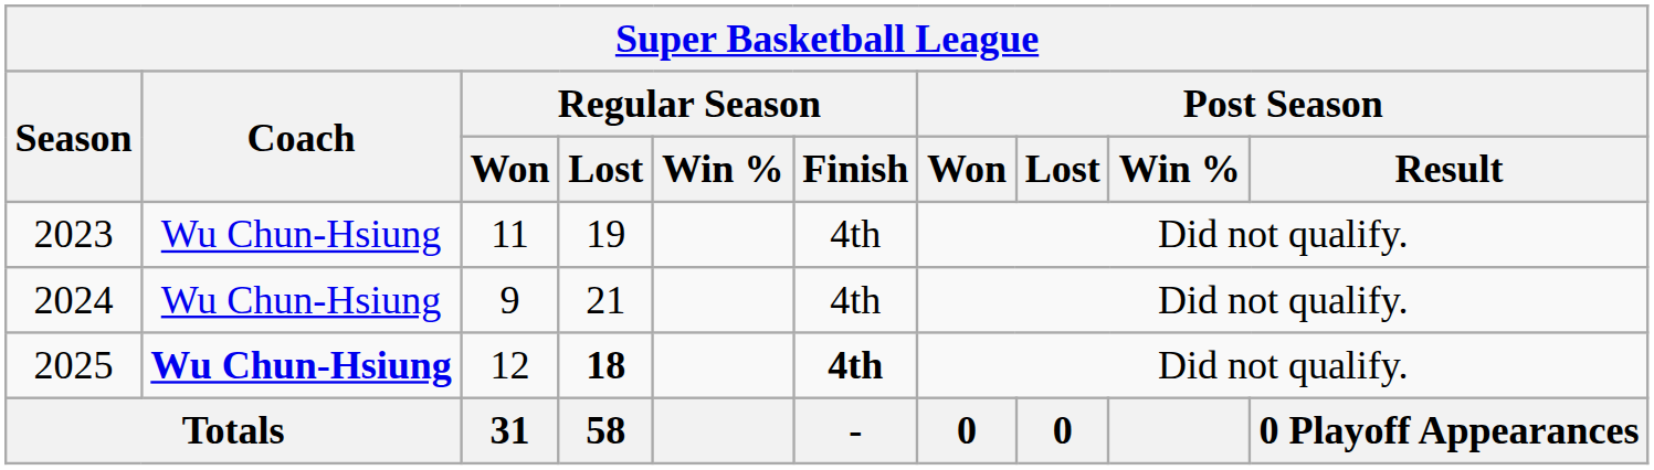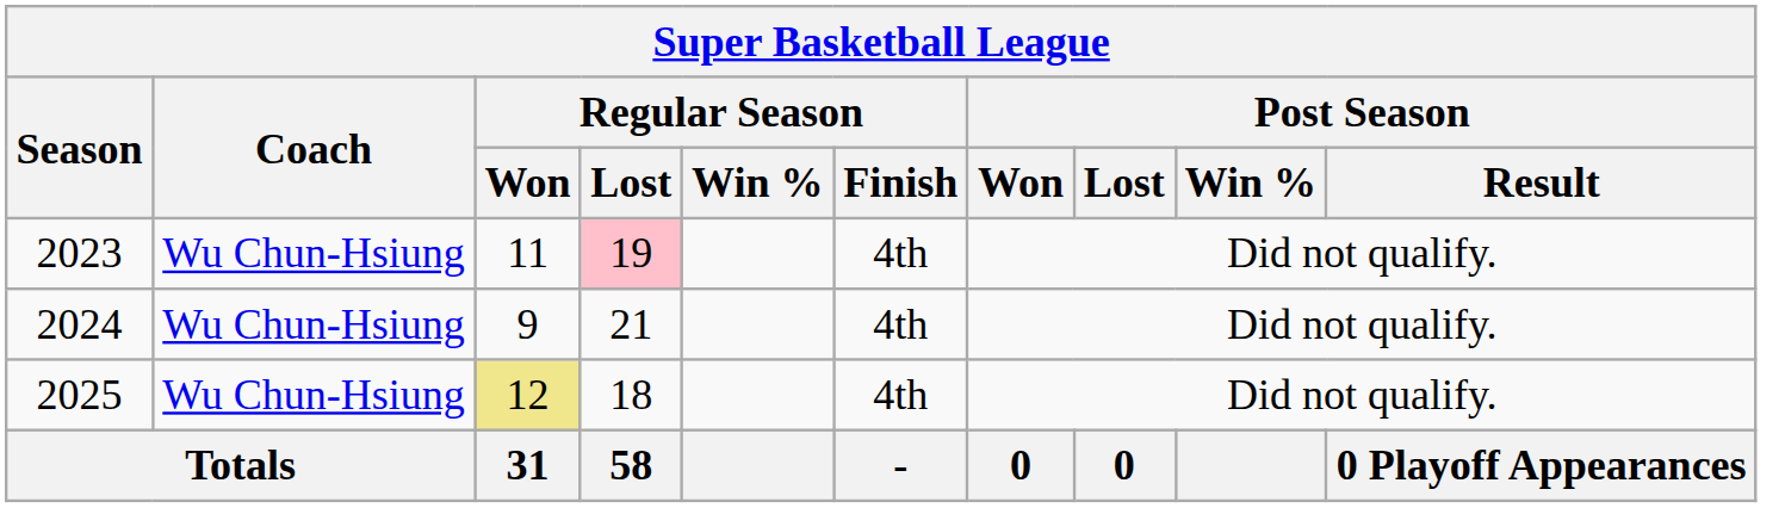2023 | Regular Season / Lost: no background -> pink background
2025 | Coach: bold -> normal
2025 | Regular Season / Won: no background -> khaki background
2025 | Regular Season / Lost: bold -> normal
2025 | Regular Season / Finish: bold -> normal
